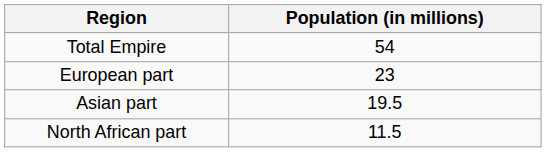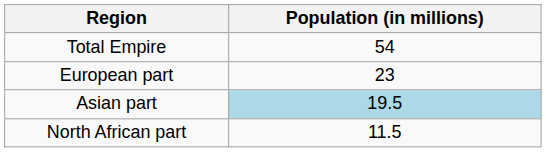Asian part | Population (in millions): no background -> lightblue background
